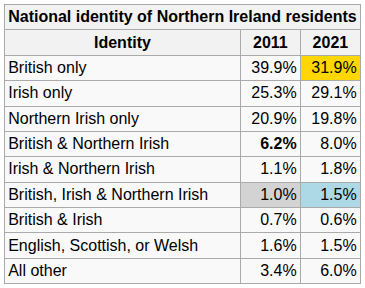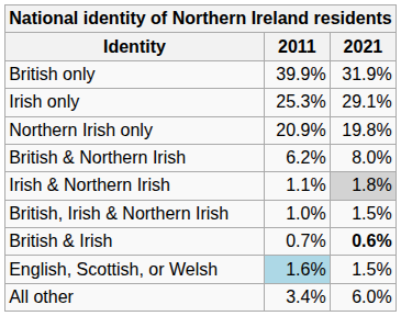British only | 2021: gold background -> no background
British & Northern Irish | 2011: bold -> normal
Irish & Northern Irish | 2021: no background -> lightgrey background
British, Irish & Northern Irish | 2011: lightgrey background -> no background
British, Irish & Northern Irish | 2021: lightblue background -> no background
British & Irish | 2021: normal -> bold
English, Scottish, or Welsh | 2011: no background -> lightblue background
